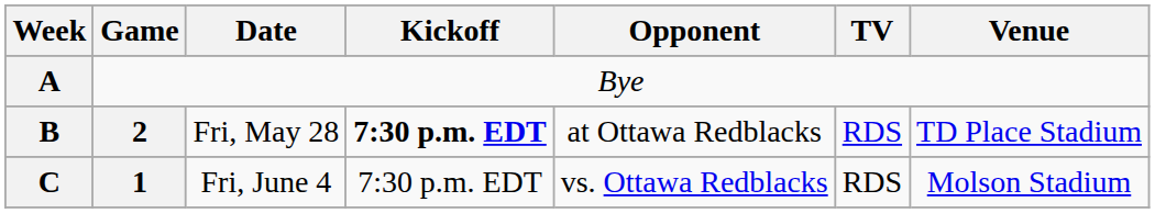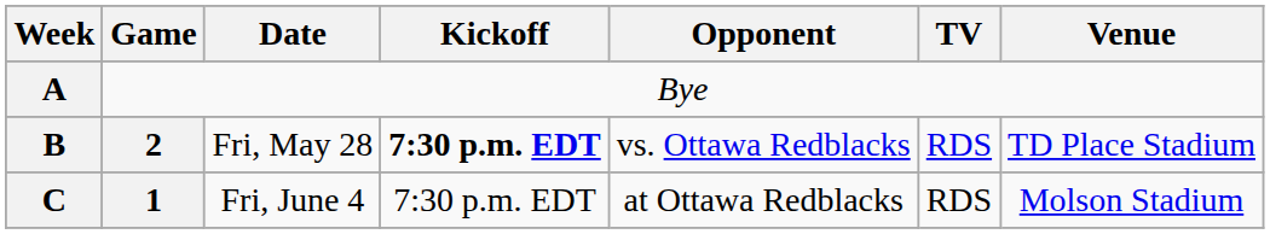B | Opponent: at Ottawa Redblacks -> vs. Ottawa Redblacks
C | Opponent: vs. Ottawa Redblacks -> at Ottawa Redblacks
